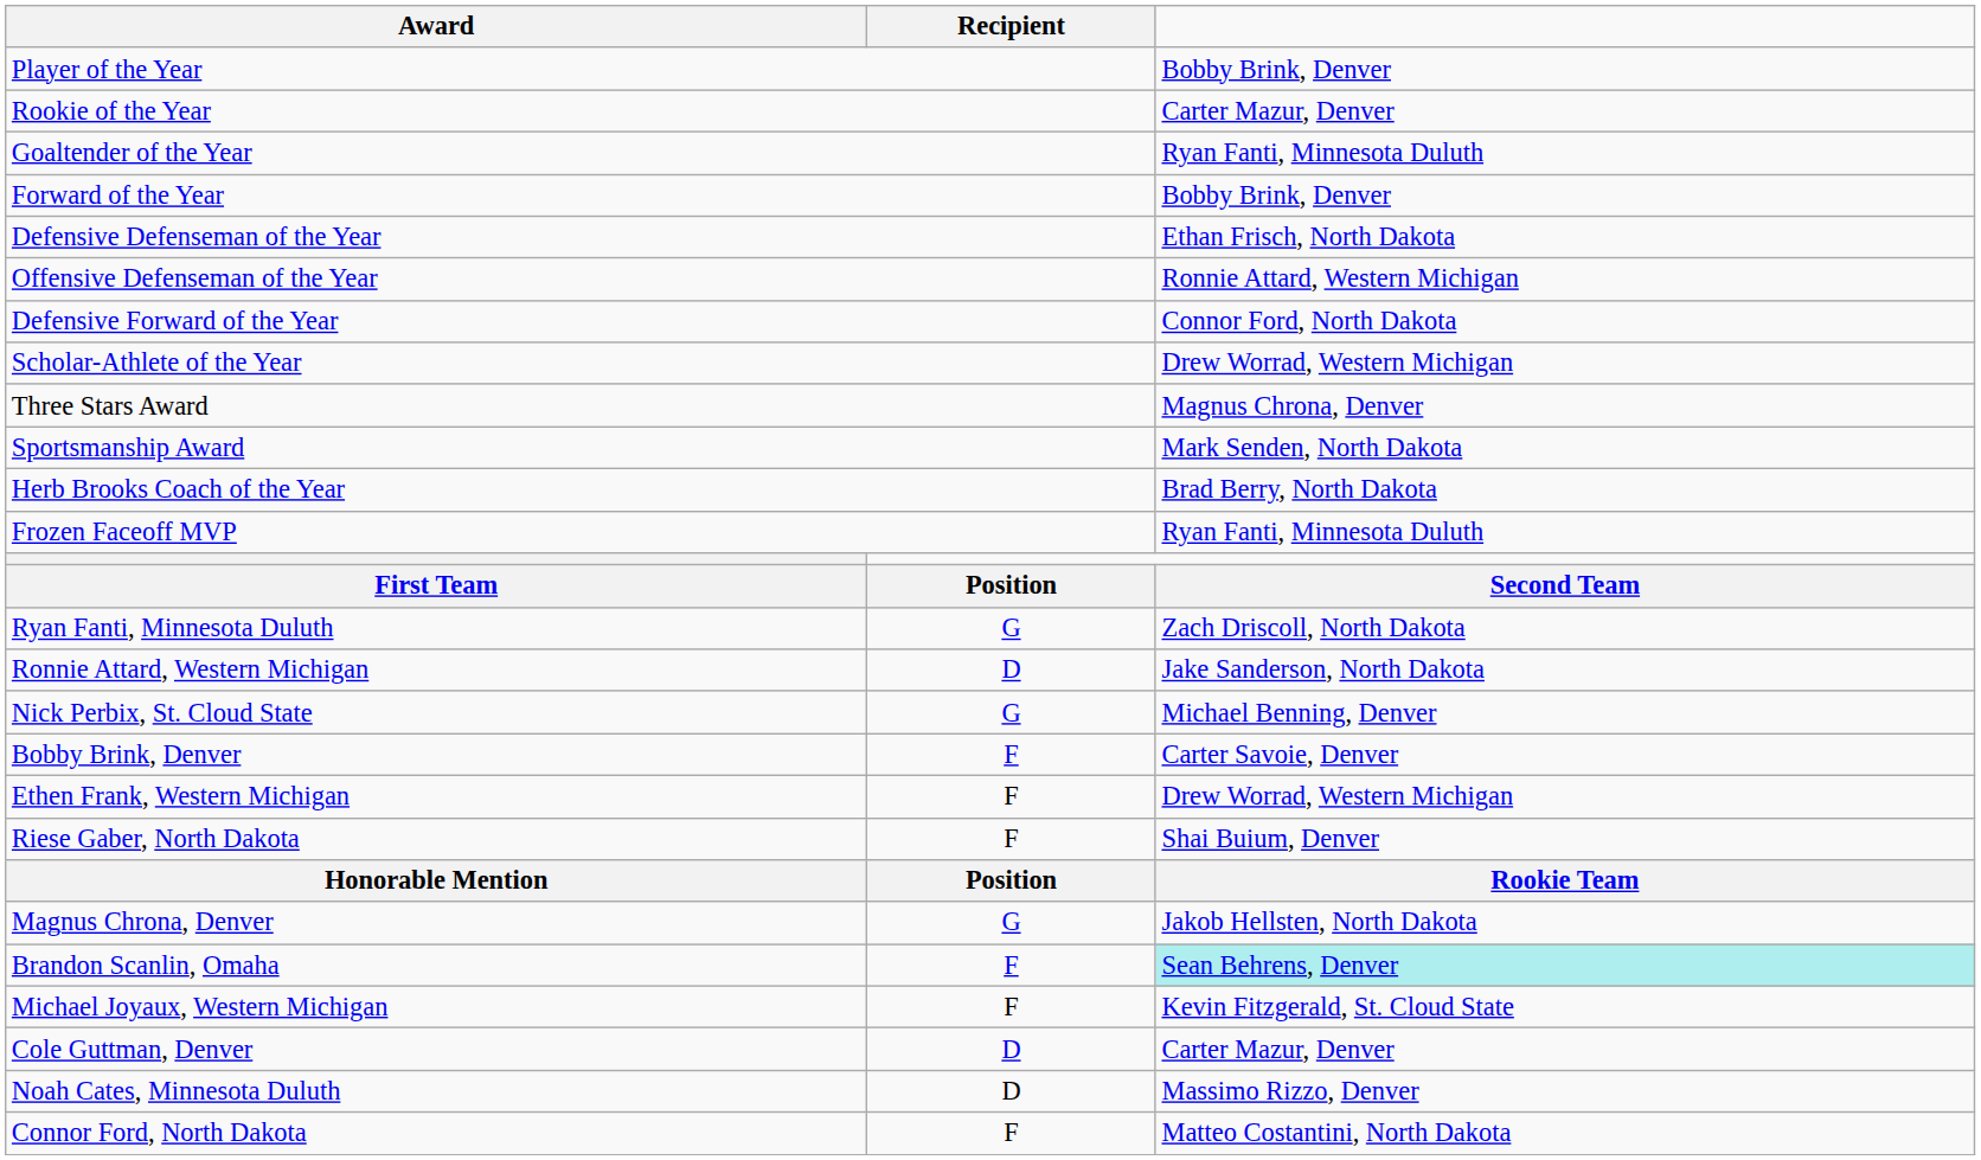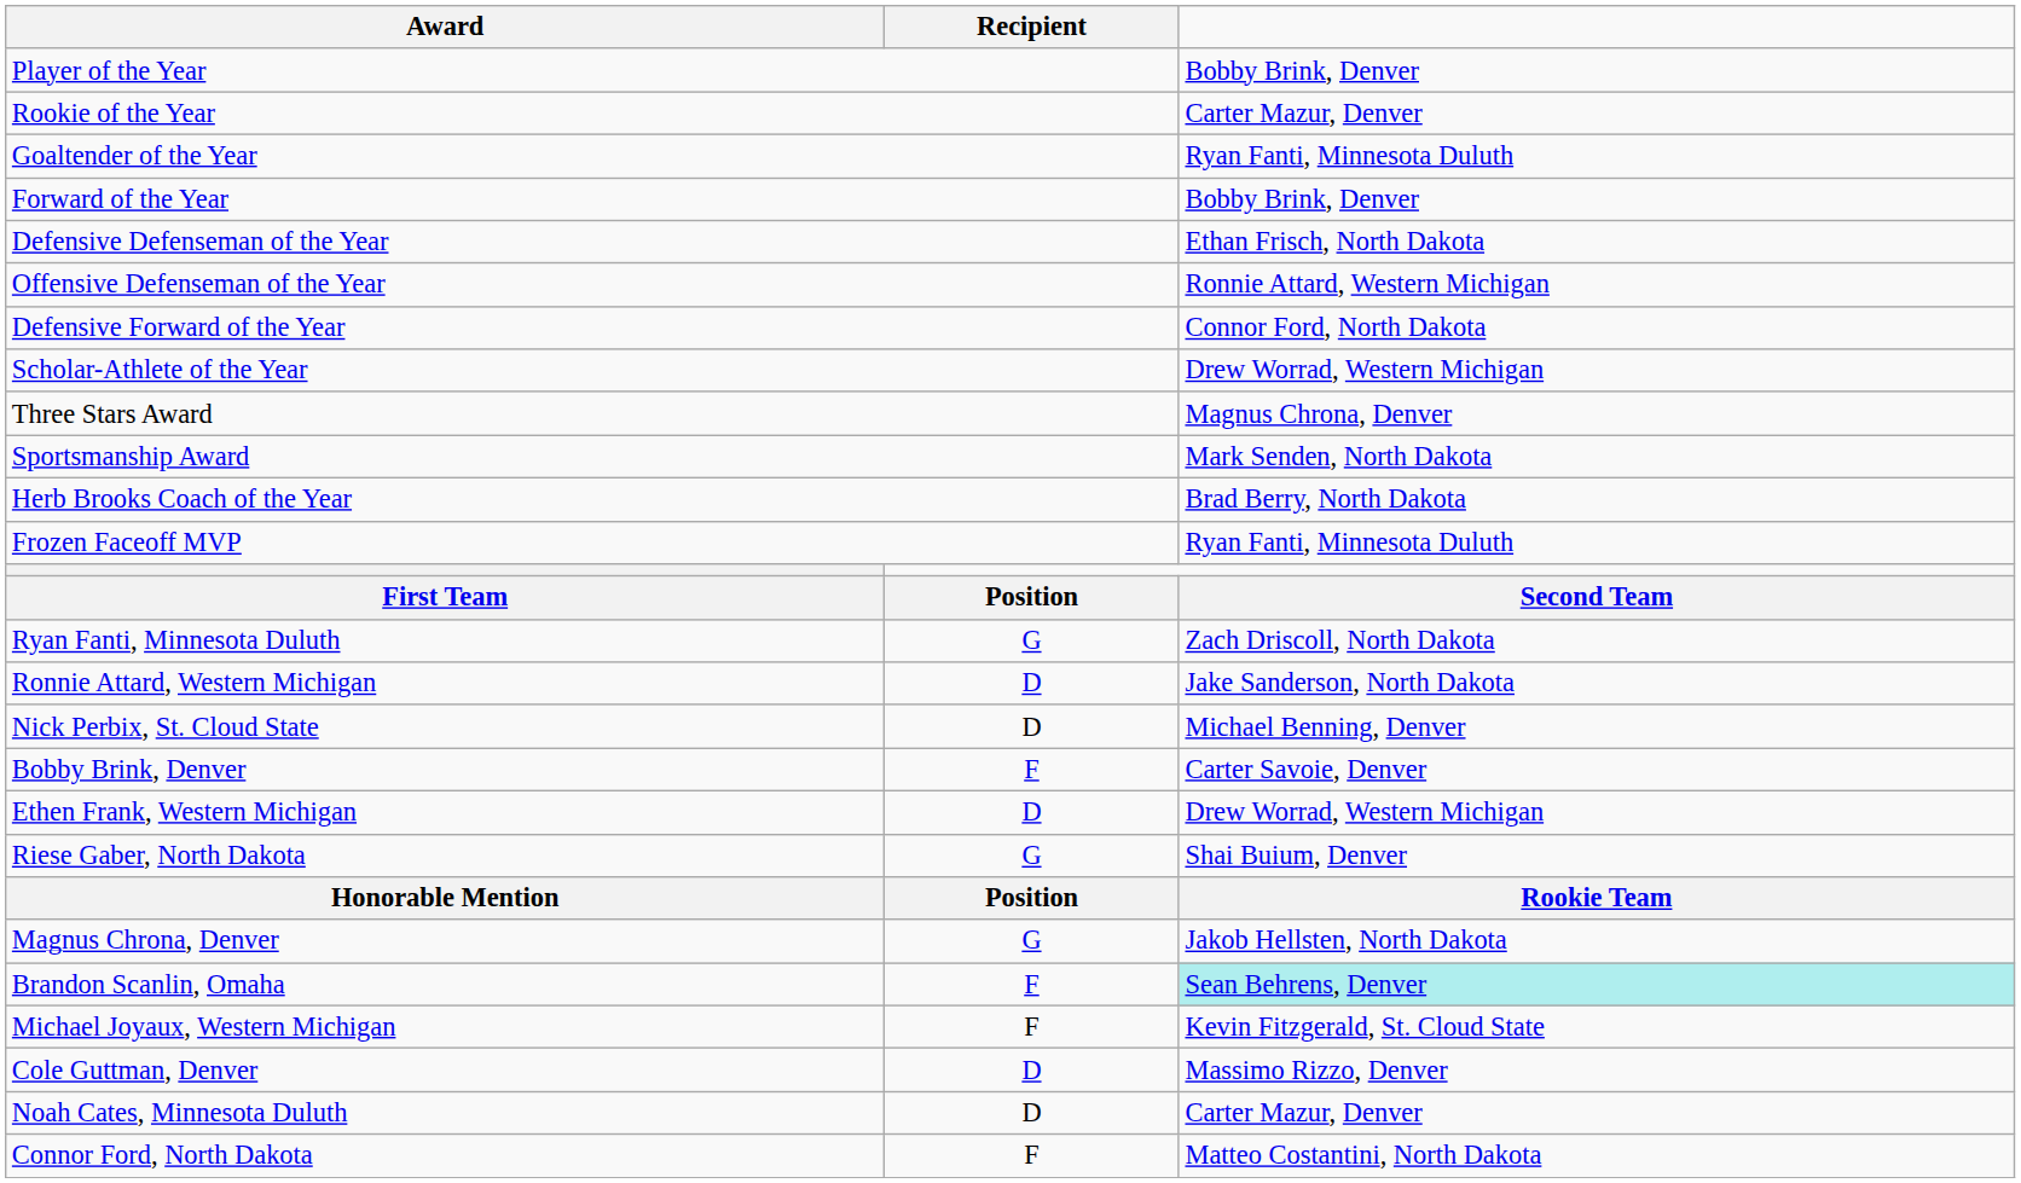Nick Perbix, St. Cloud State | Recipient: G -> D
Ethen Frank, Western Michigan | Recipient: F -> D
Riese Gaber, North Dakota | Recipient: F -> G
Cole Guttman, Denver | column 3: Carter Mazur, Denver -> Massimo Rizzo, Denver
Noah Cates, Minnesota Duluth | column 3: Massimo Rizzo, Denver -> Carter Mazur, Denver
